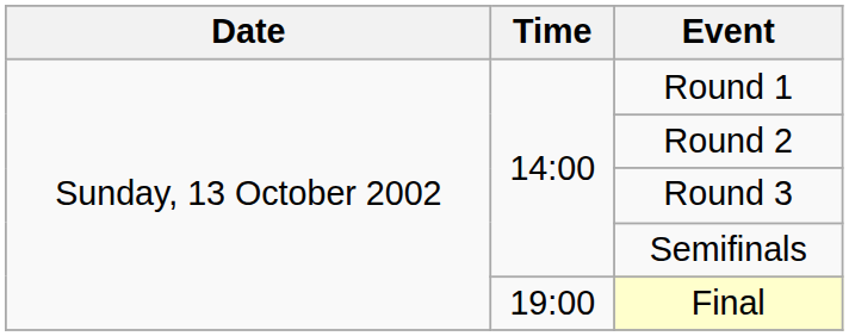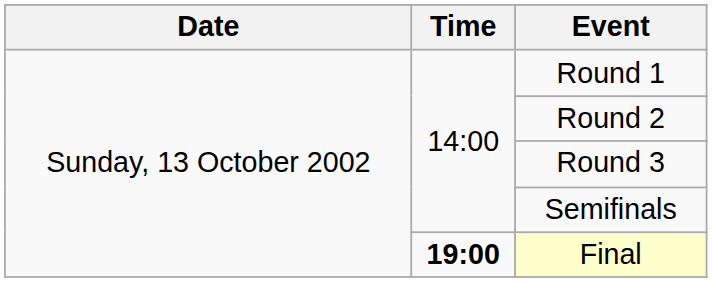Final | Time: normal -> bold
